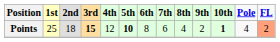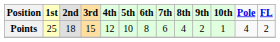Points | 3rd: bold -> normal
Points | 5th: bold -> normal
Points | 10th: bold -> normal
Points | FL: lightsalmon background -> no background
